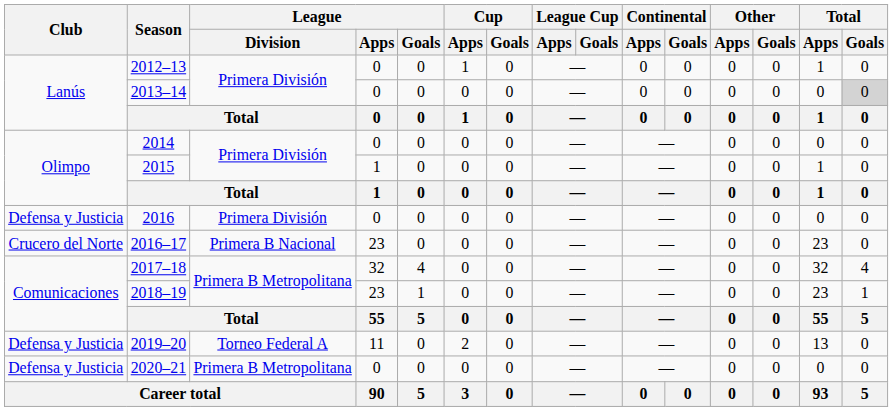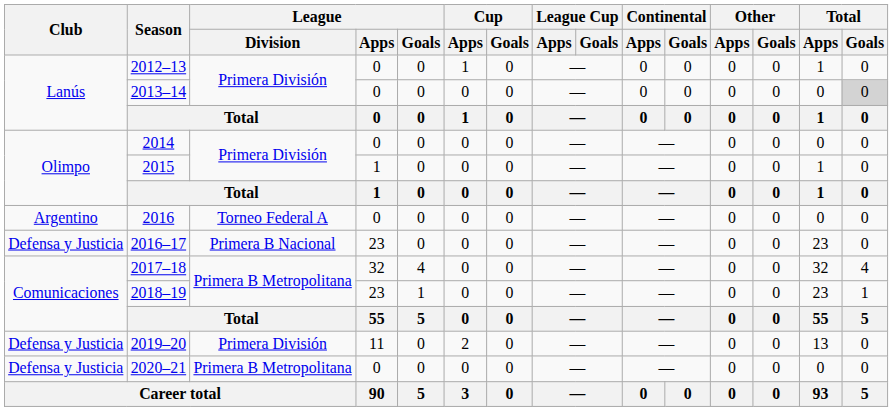2016 | Club: Defensa y Justicia -> Argentino
2016 | League / Division: Primera División -> Torneo Federal A
2016–17 | Club: Crucero del Norte -> Defensa y Justicia
2019–20 | League / Division: Torneo Federal A -> Primera División
